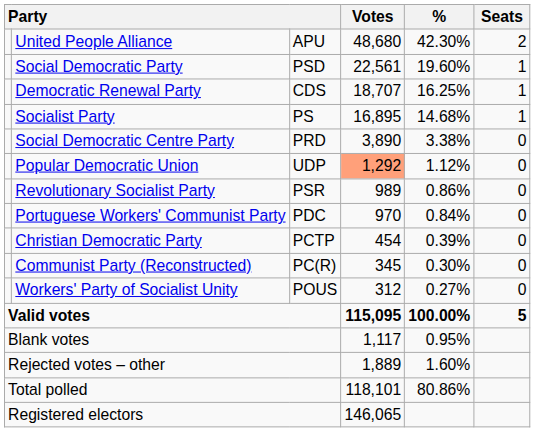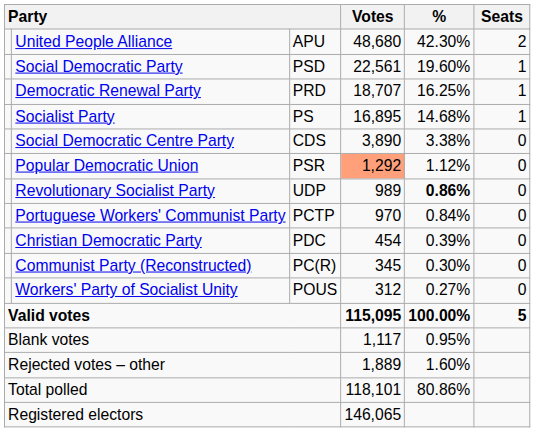Democratic Renewal Party | column 3: CDS -> PRD
Social Democratic Centre Party | column 3: PRD -> CDS
Popular Democratic Union | column 3: UDP -> PSR
Revolutionary Socialist Party | column 3: PSR -> UDP
Revolutionary Socialist Party | %: normal -> bold
Portuguese Workers' Communist Party | column 3: PDC -> PCTP
Christian Democratic Party | column 3: PCTP -> PDC
